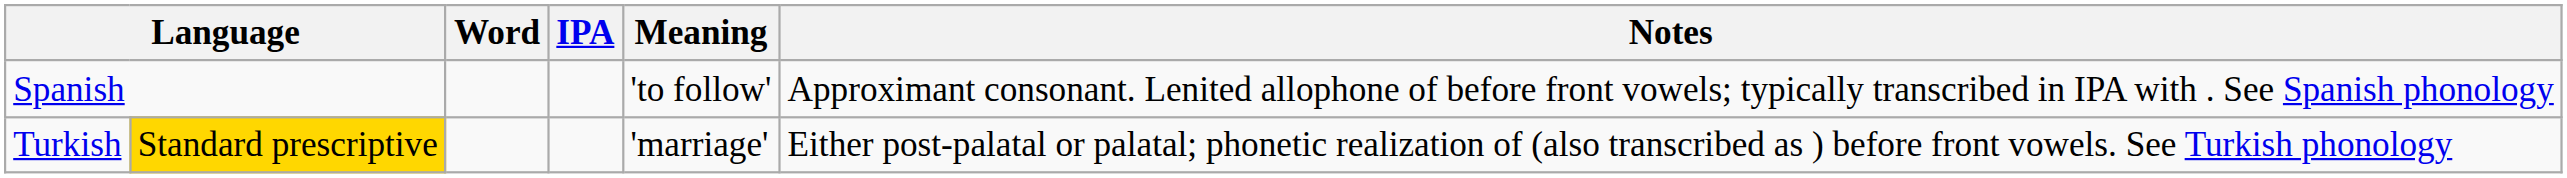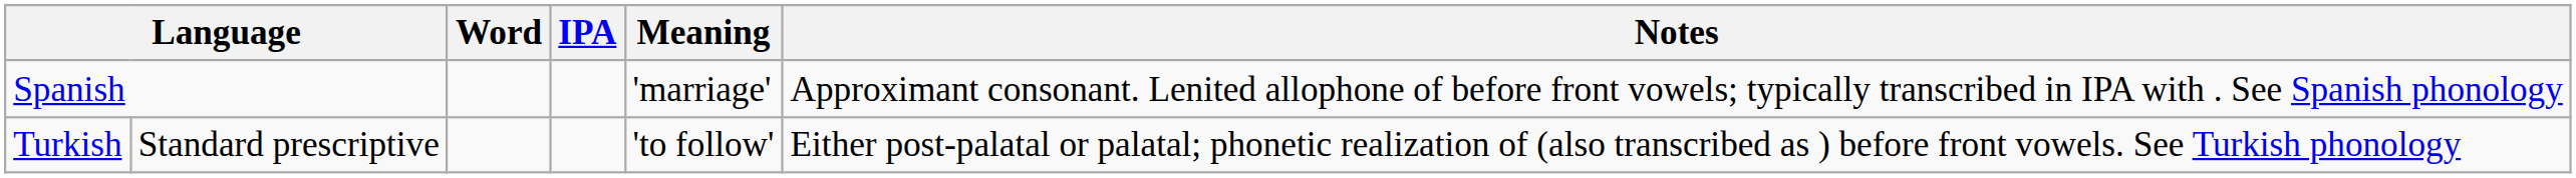Spanish | Meaning: 'to follow' -> 'marriage'
Turkish | column 2: gold background -> no background
Turkish | Meaning: 'marriage' -> 'to follow'
